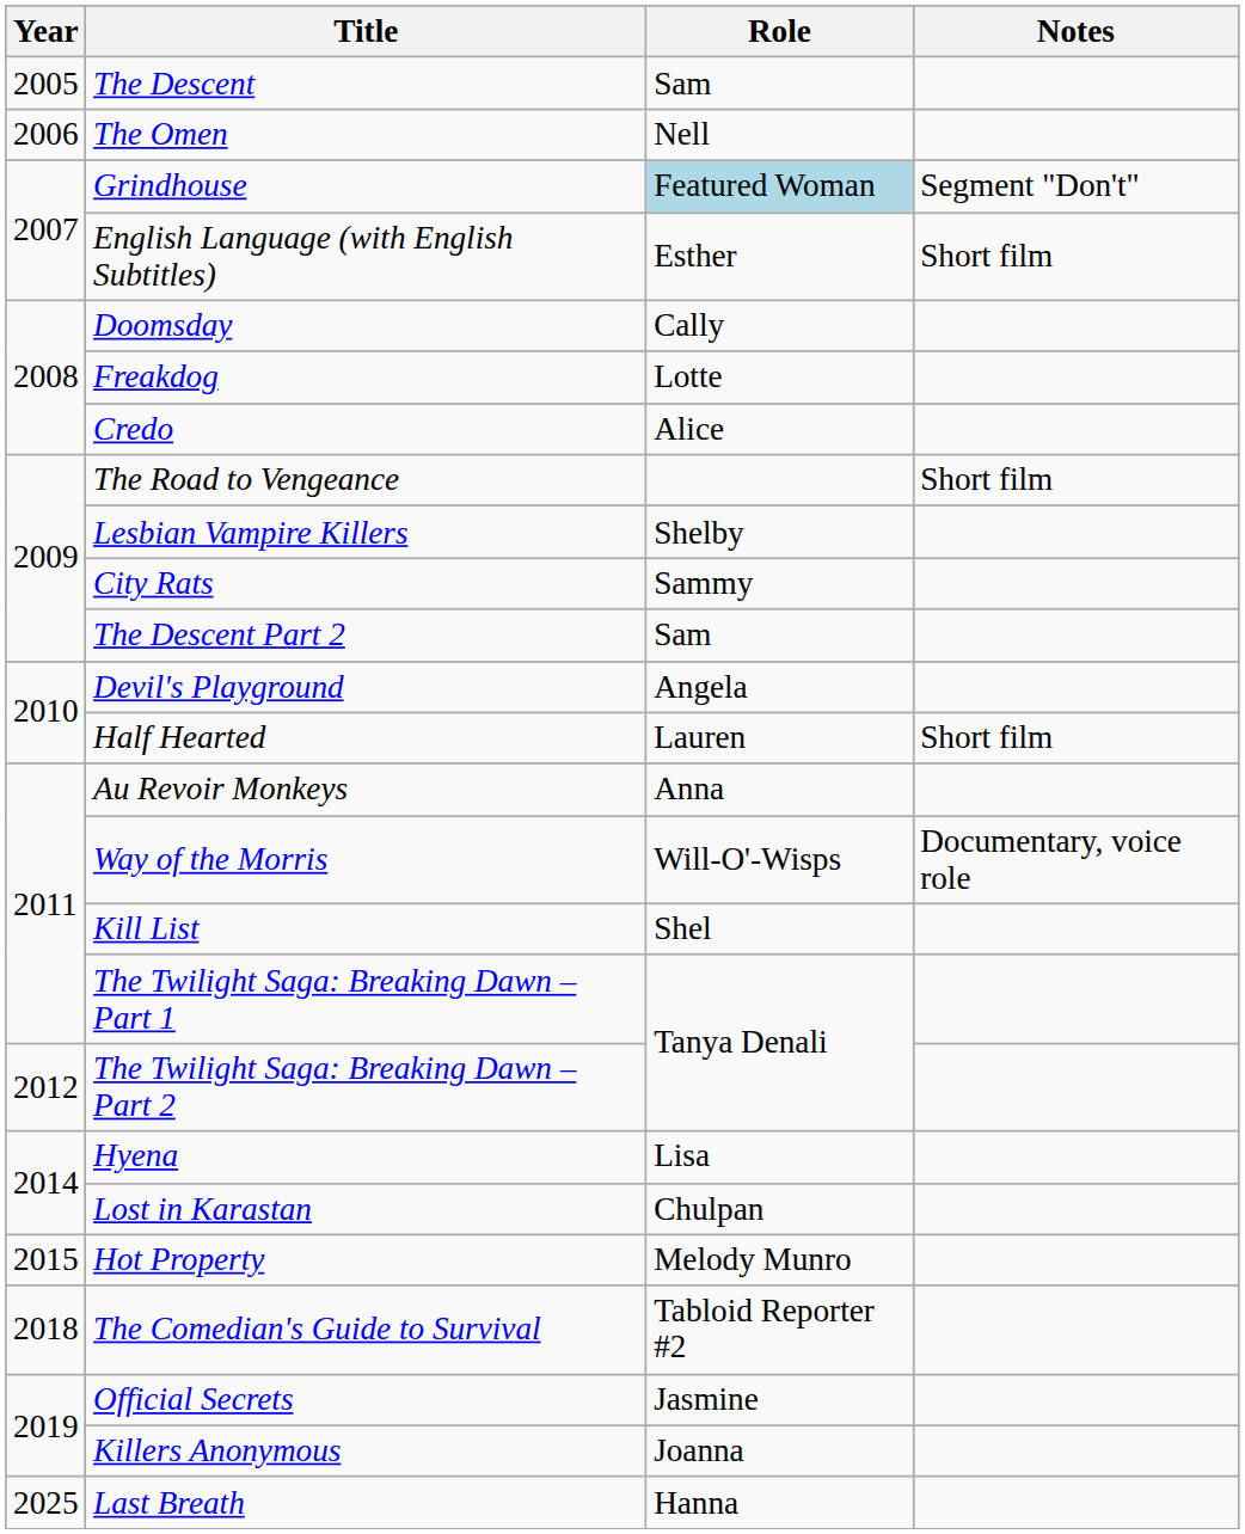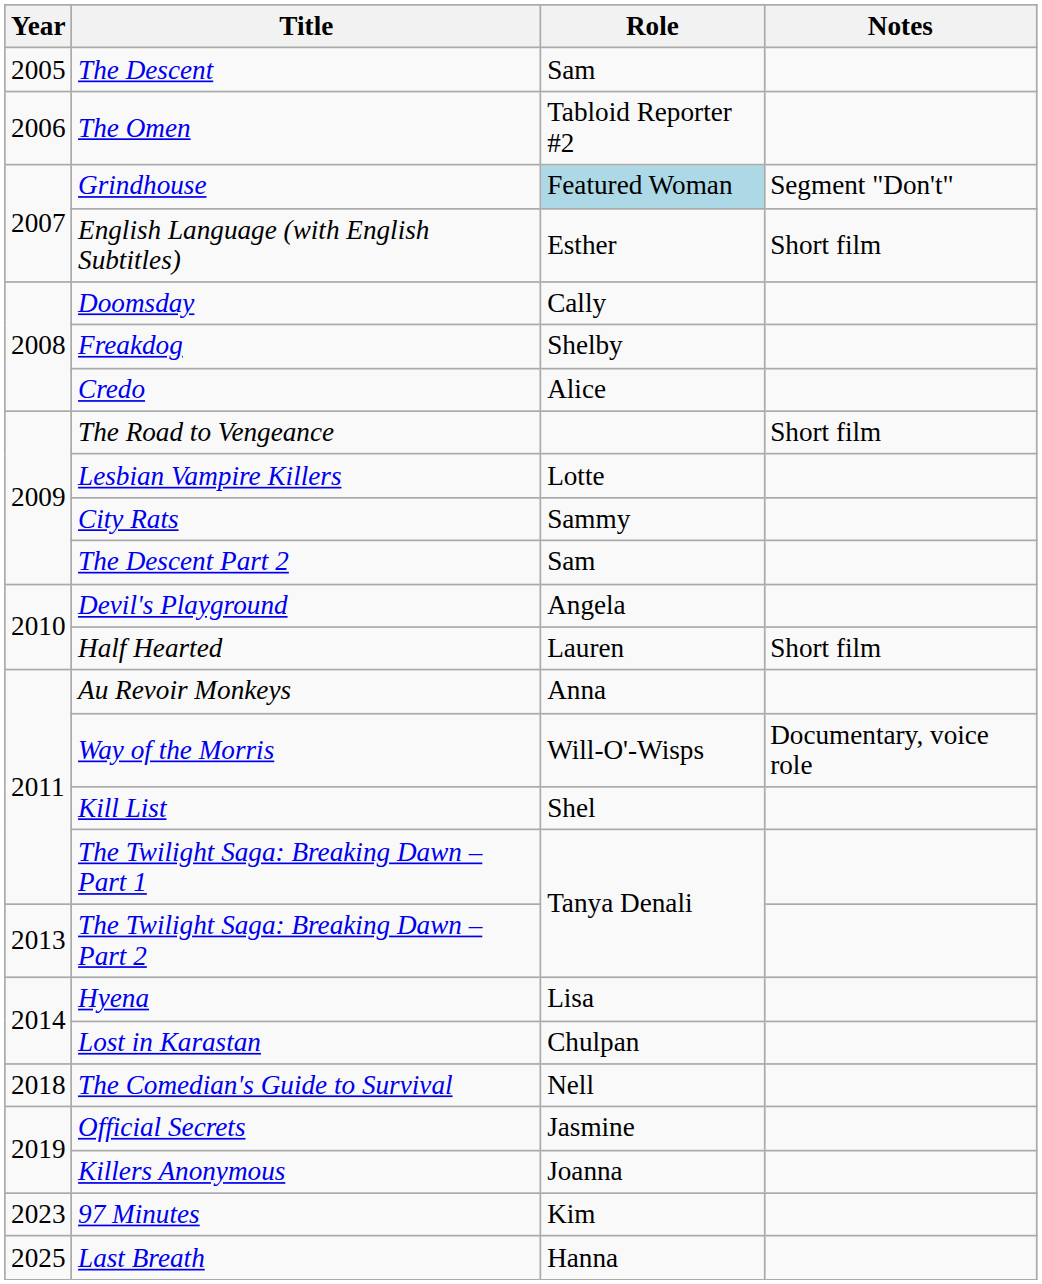The Omen | Role: Nell -> Tabloid Reporter #2
Freakdog | Role: Lotte -> Shelby
Lesbian Vampire Killers | Role: Shelby -> Lotte
The Twilight Saga: Breaking Dawn – Part 2 | Year: 2012 -> 2013
- row: 2015 | Hot Property | Melody Munro
The Comedian's Guide to Survival | Role: Tabloid Reporter #2 -> Nell
+ row: 2023 | 97 Minutes | Kim
